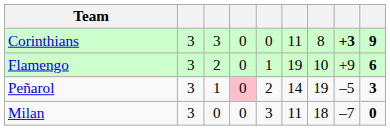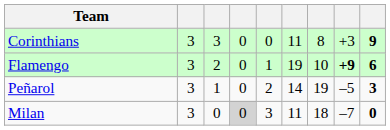Corinthians | column 8: bold -> normal
Flamengo | column 8: normal -> bold
Peñarol | column 4: pink background -> no background
Milan | column 4: no background -> lightgrey background
